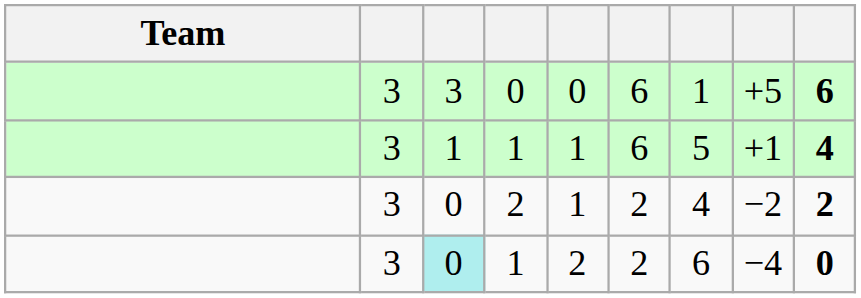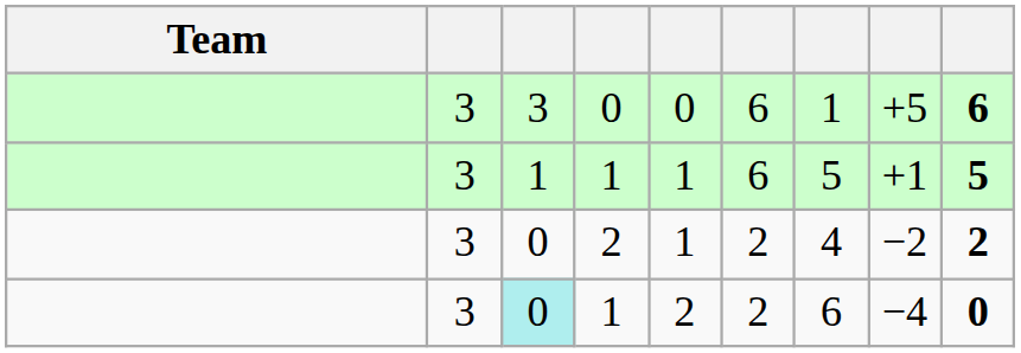row 3 | column 9: 4 -> 5
